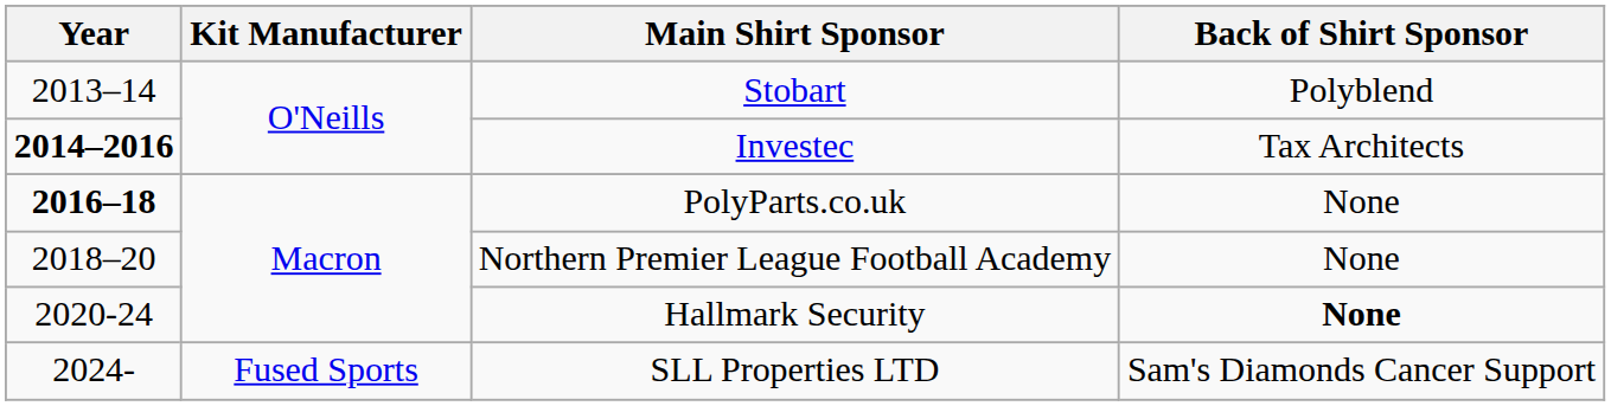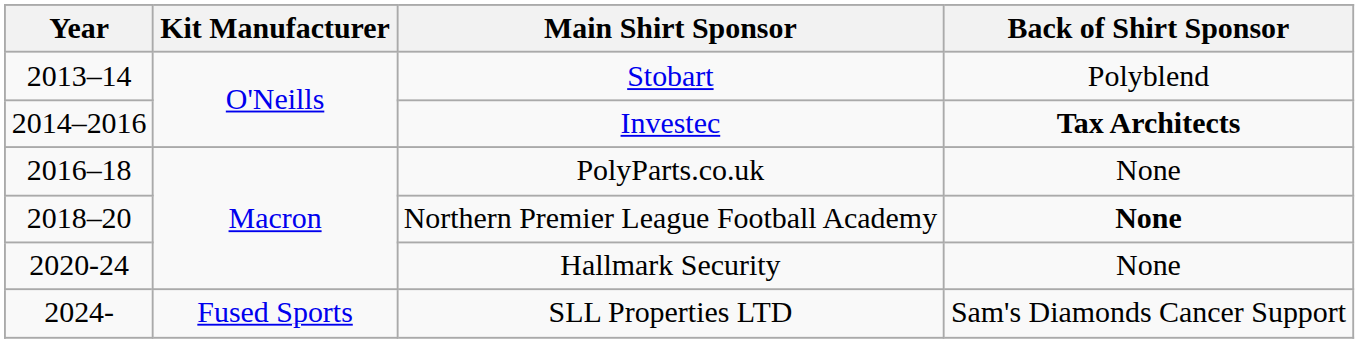Investec | Year: bold -> normal
Investec | Back of Shirt Sponsor: normal -> bold
PolyParts.co.uk | Year: bold -> normal
Northern Premier League Football Academy | Back of Shirt Sponsor: normal -> bold
Hallmark Security | Back of Shirt Sponsor: bold -> normal
